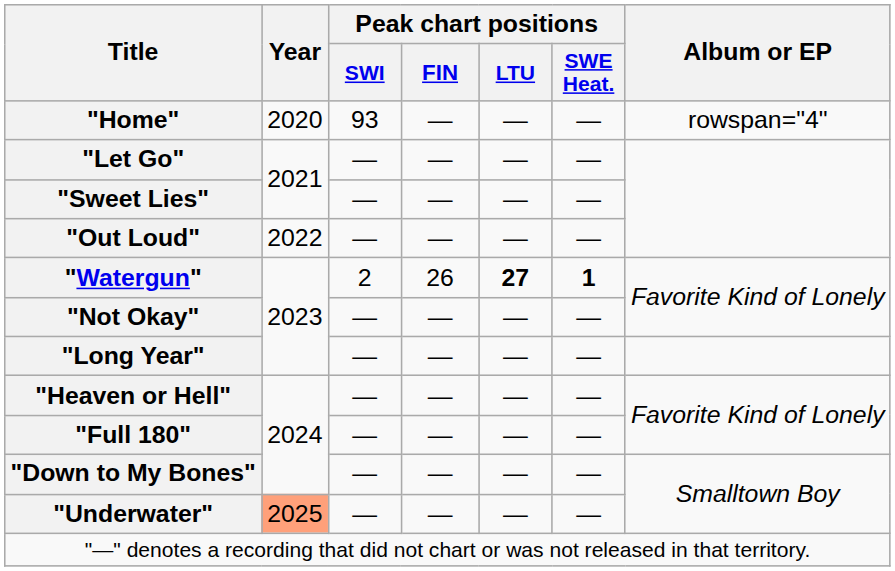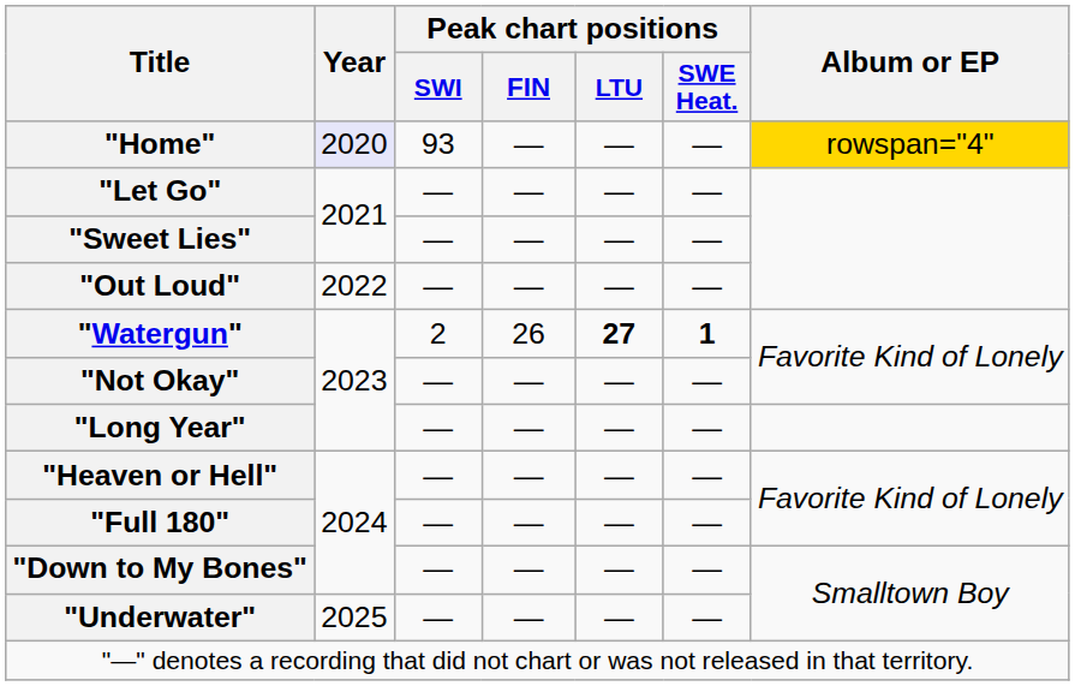"Home" | Year: no background -> lavender background
"Home" | Album or EP: no background -> gold background
"Underwater" | Year: lightsalmon background -> no background
